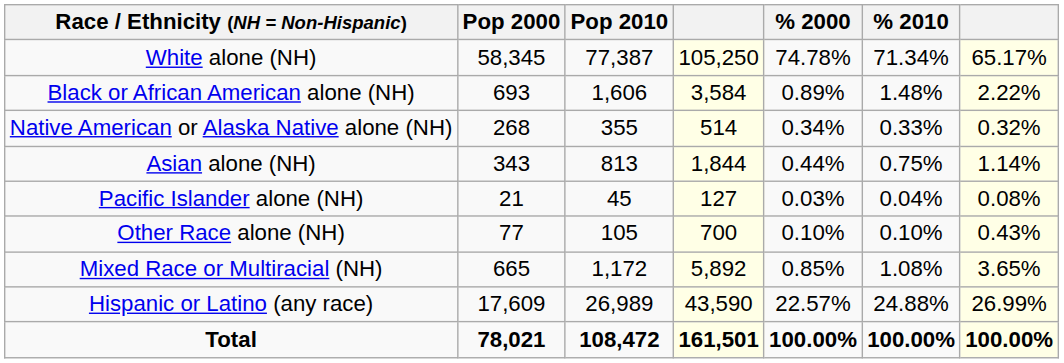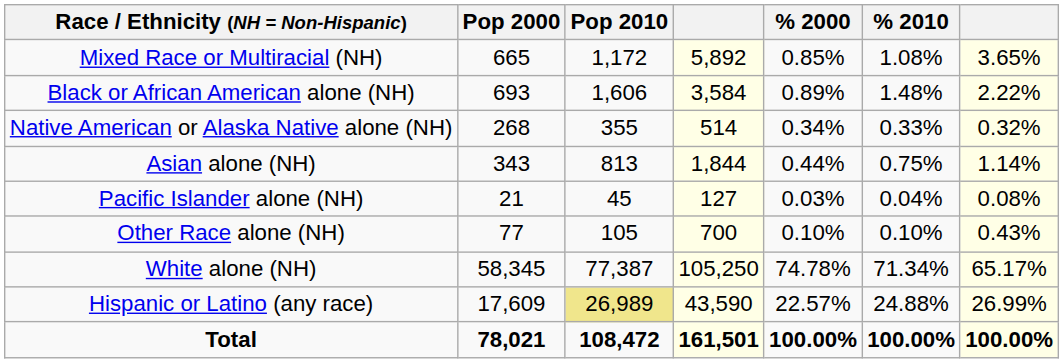rows swapped: White alone (NH) <-> Mixed Race or Multiracial (NH)
Hispanic or Latino (any race) | Pop 2010: no background -> khaki background
